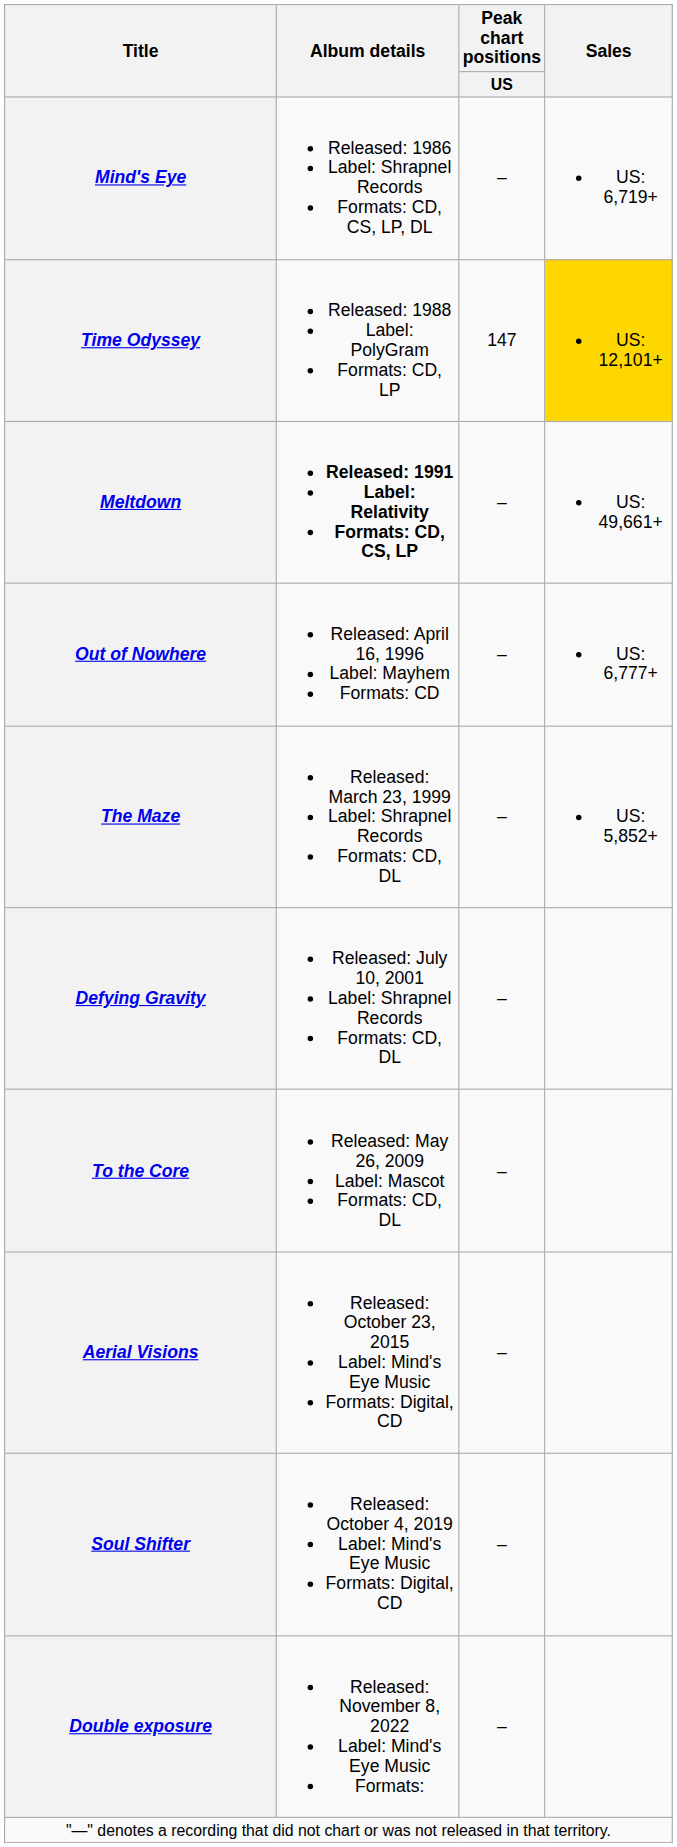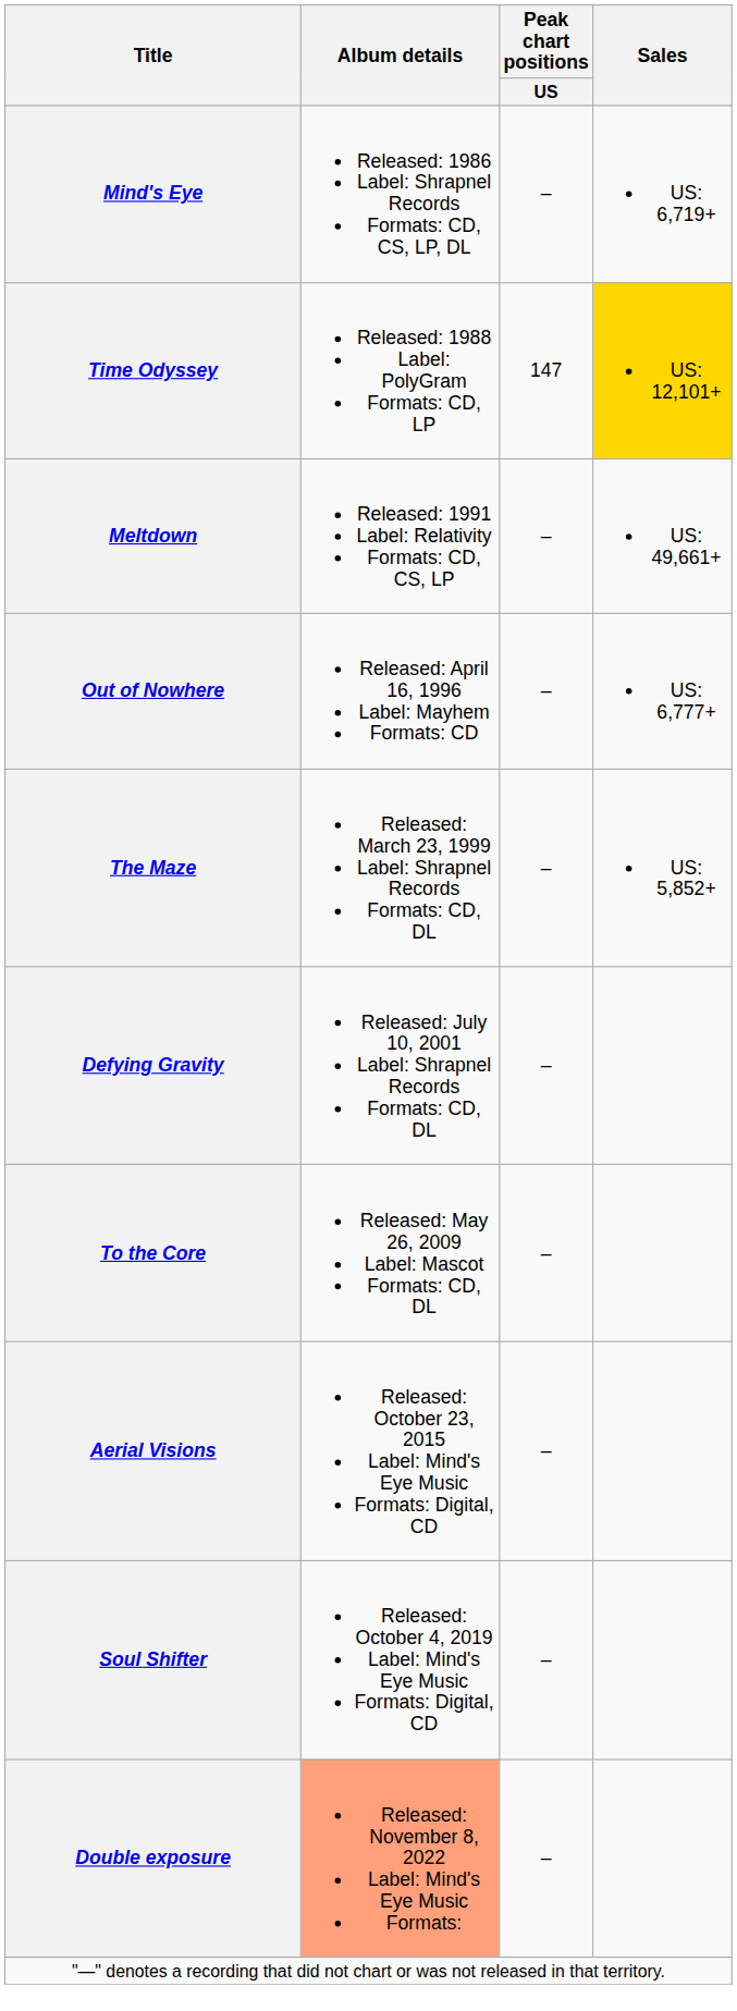Meltdown | Album details: bold -> normal
Double exposure | Album details: no background -> lightsalmon background
